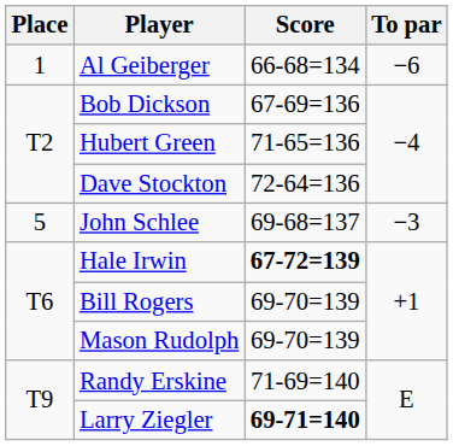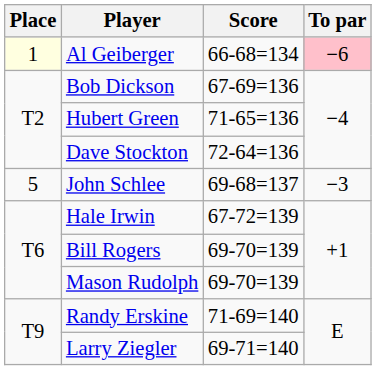Al Geiberger | Place: no background -> lightyellow background
Al Geiberger | To par: no background -> pink background
Hale Irwin | Score: bold -> normal
Larry Ziegler | Score: bold -> normal
